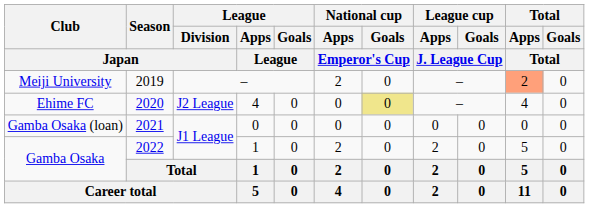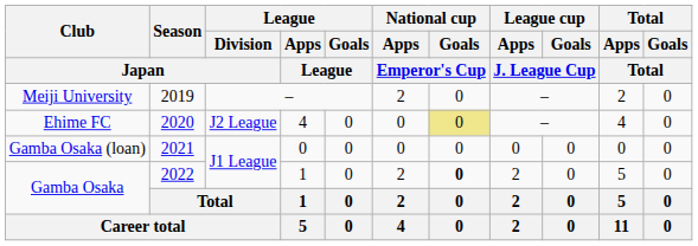Meiji University | Total / Apps / Total: lightsalmon background -> no background
Gamba Osaka / 2022 | National cup / Goals / Emperor's Cup: normal -> bold
